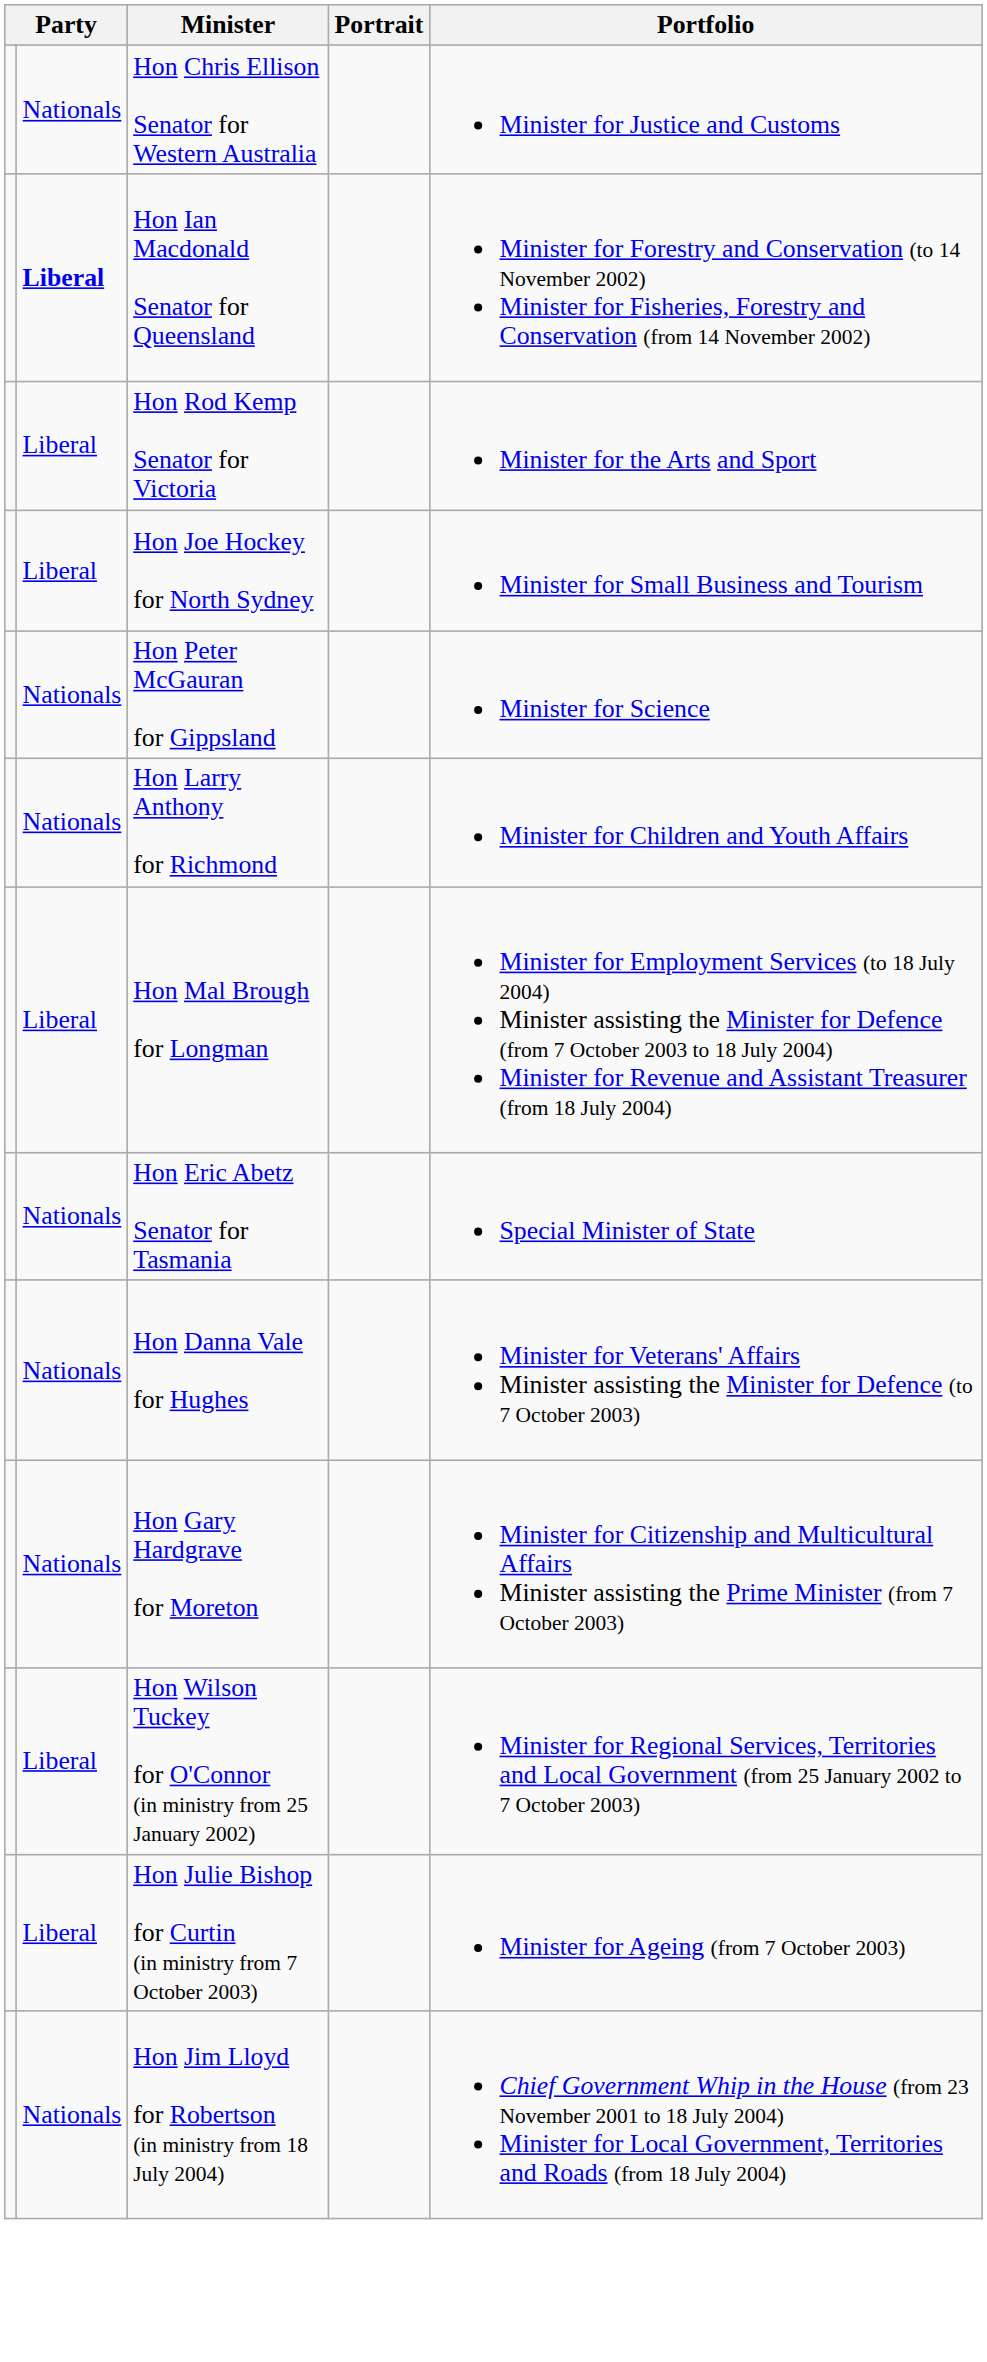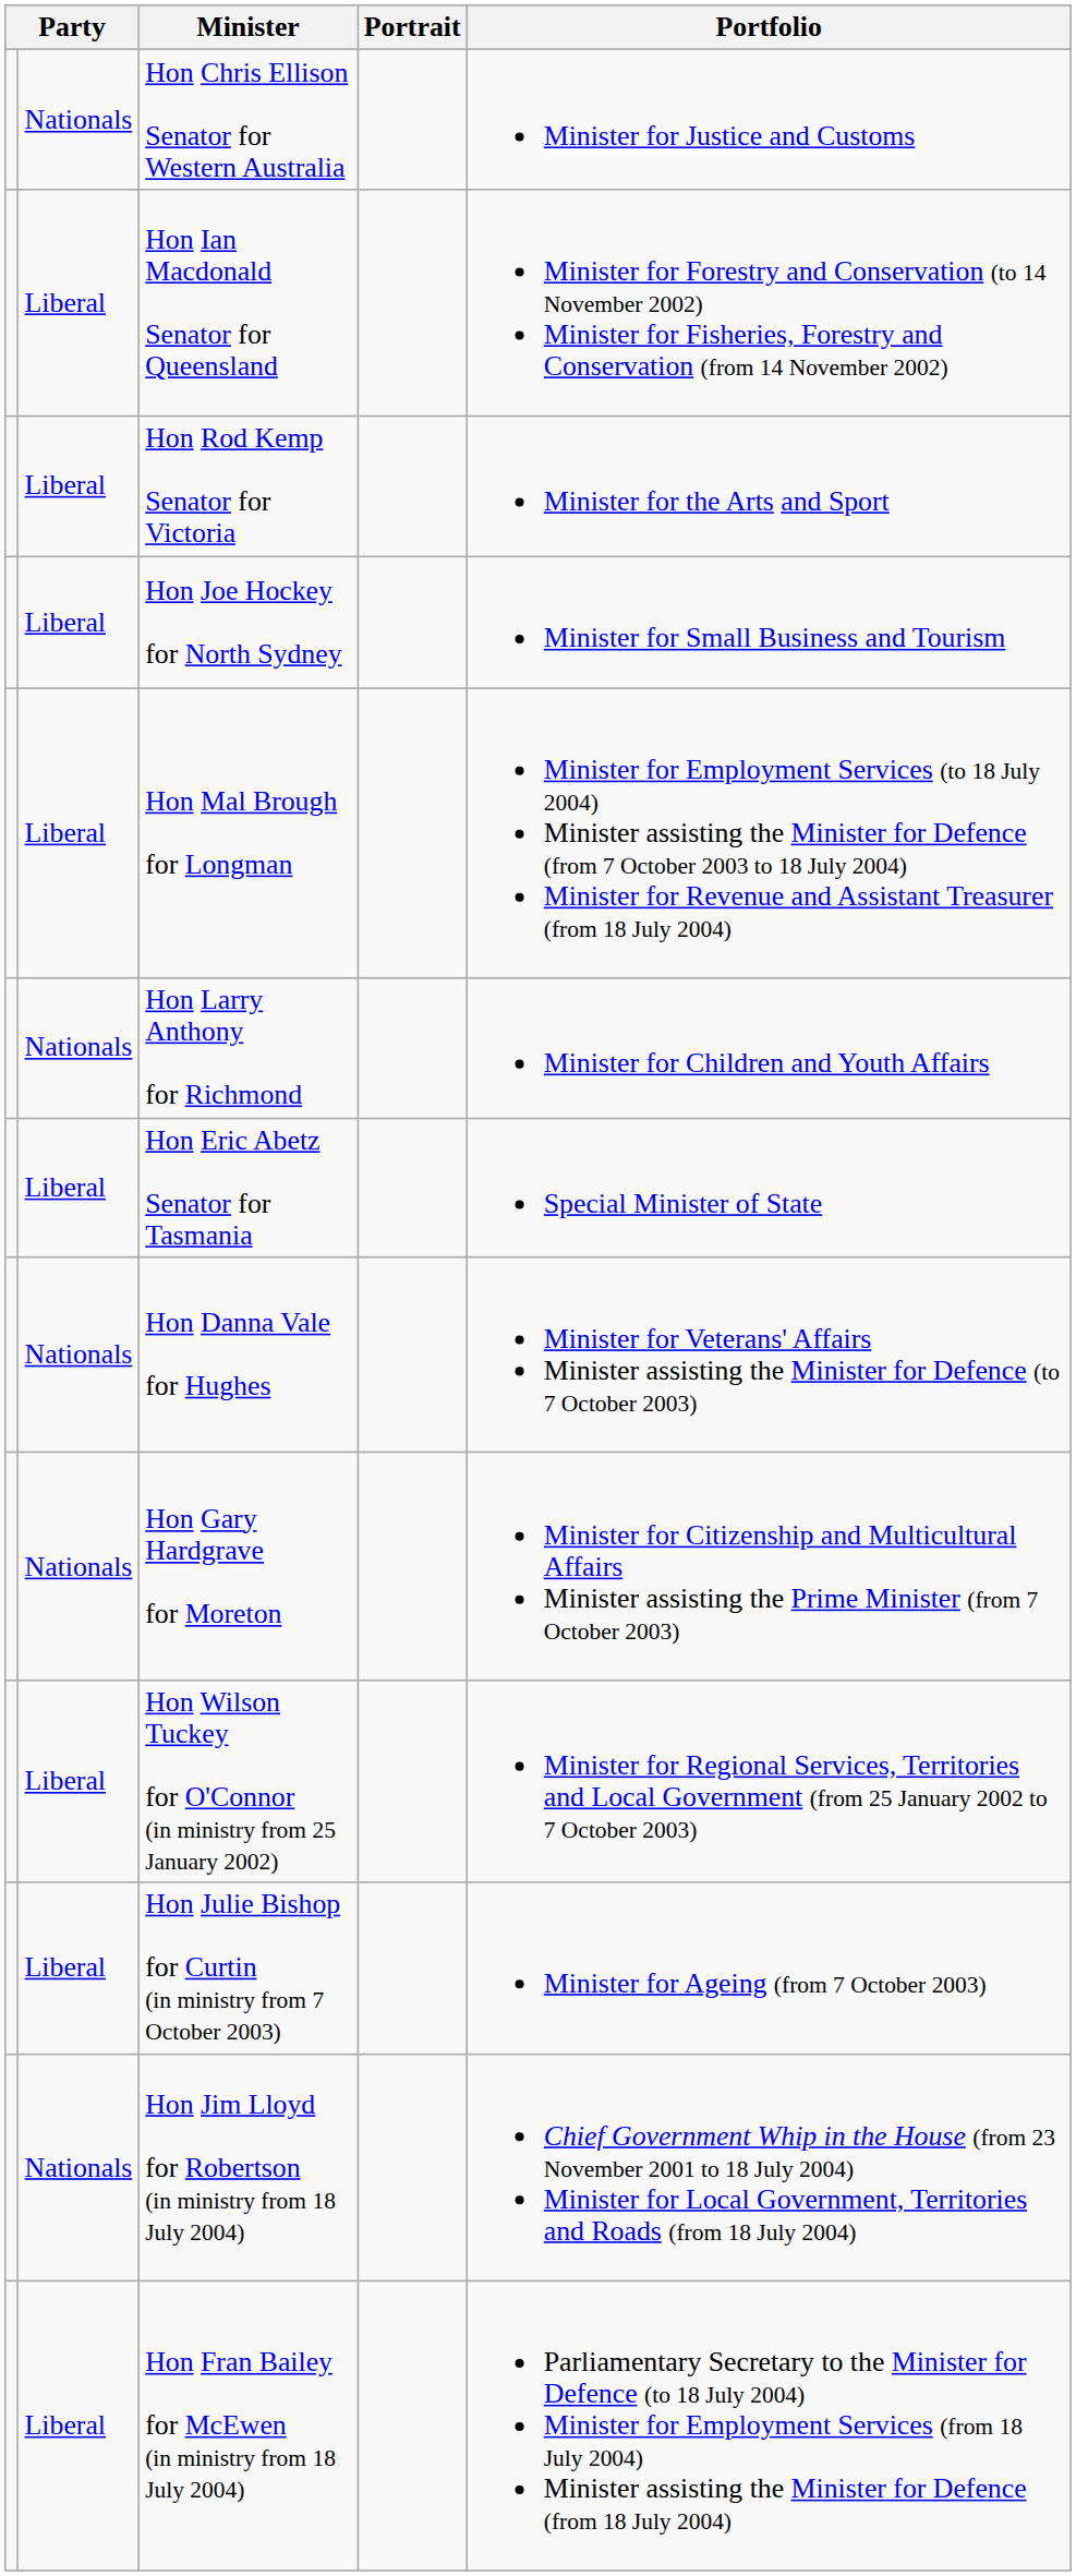Hon Ian Macdonald Senator for Queensland | column 2: bold -> normal
- row: Nationals | Hon Peter McGauran for Gippsland | Minister for Science
rows swapped: Hon Larry Anthony for Richmond <-> Hon Mal Brough for Longman
Hon Eric Abetz Senator for Tasmania | column 2: Nationals -> Liberal
+ row: Liberal | Hon Fran Bailey for McEwen (in ministry from 18 July 2004) | Parliamentary Secretary to the Minister for Defence (to 18 July 2004) Minister for Employment Services (from 18 July 2004) Minister assisting the Minister for Defence (from 18 July 2004)
